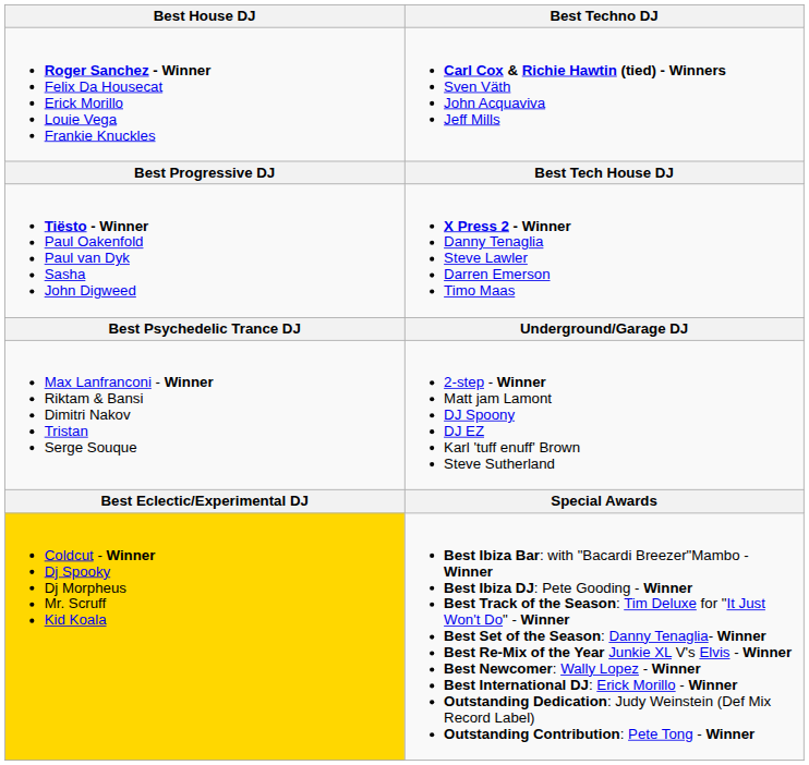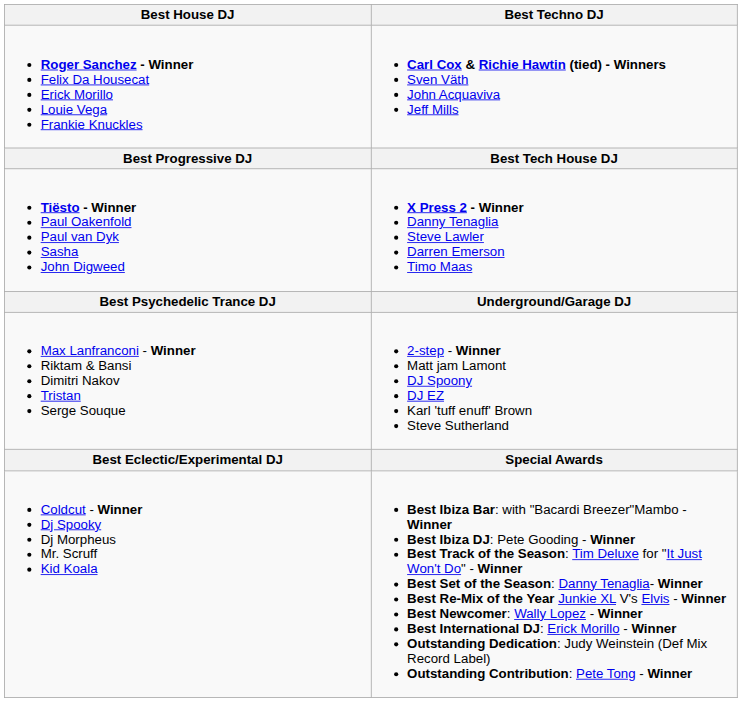Coldcut - Winner Dj Spooky Dj Morpheus Mr. Scruff Kid Koala | Best House DJ: gold background -> no background
